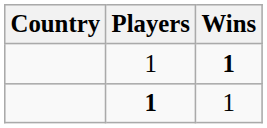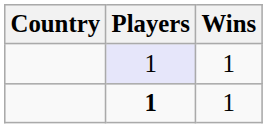row 2 | Players: no background -> lavender background
row 2 | Wins: bold -> normal
